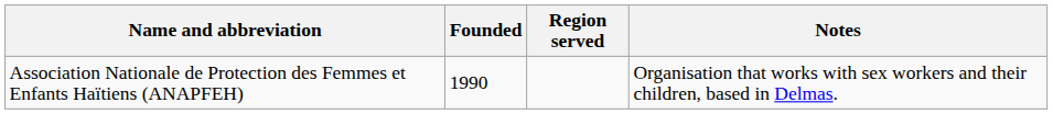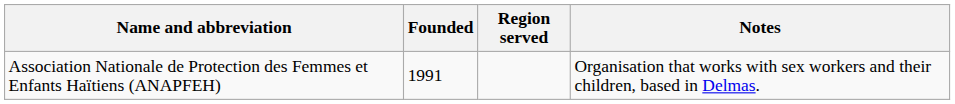row 2 | Founded: 1990 -> 1991
